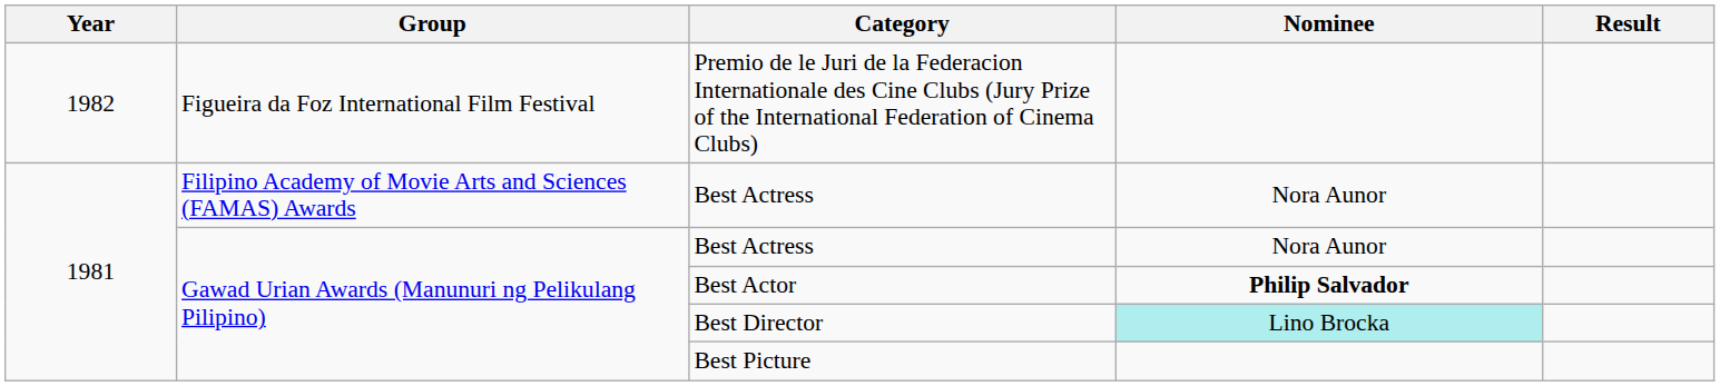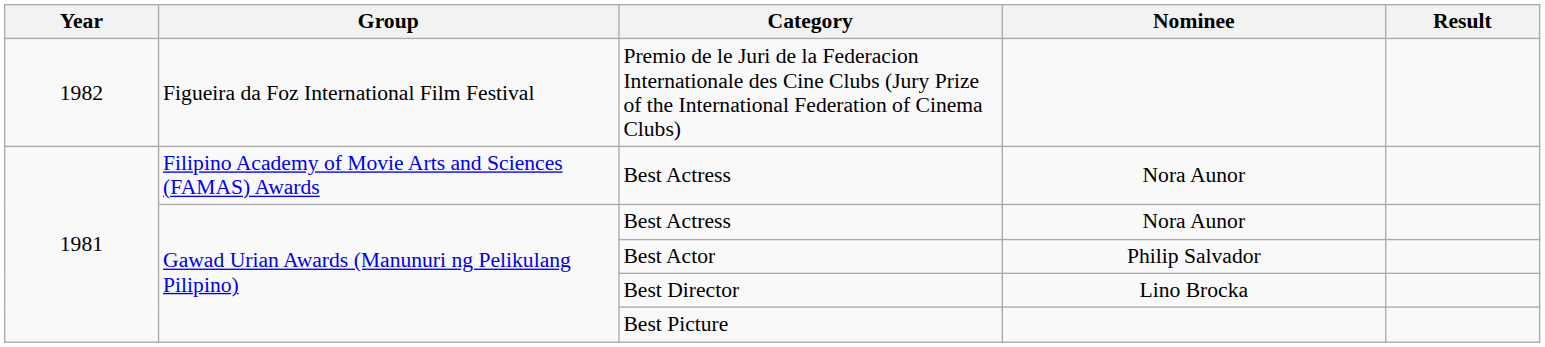Best Actor | Nominee: bold -> normal
Best Director | Nominee: paleturquoise background -> no background
